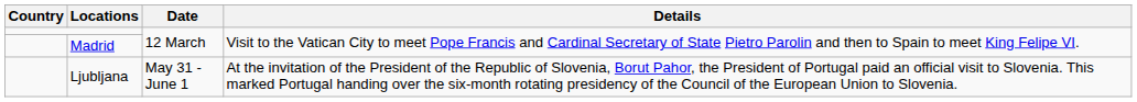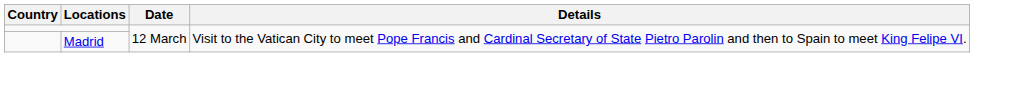- row: Ljubljana | May 31 - June 1 | At the invitation of the President of the Republic of Slovenia, Borut Pahor, the President of Portugal paid an official visit to Slovenia. This marked Portugal handing over the six-month rotating presidency of the Council of the European Union to Slovenia.
